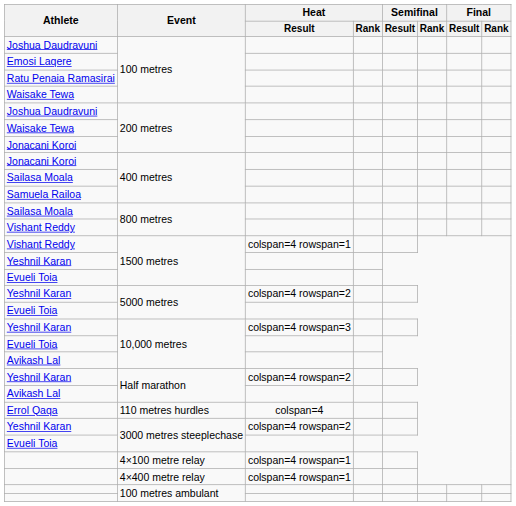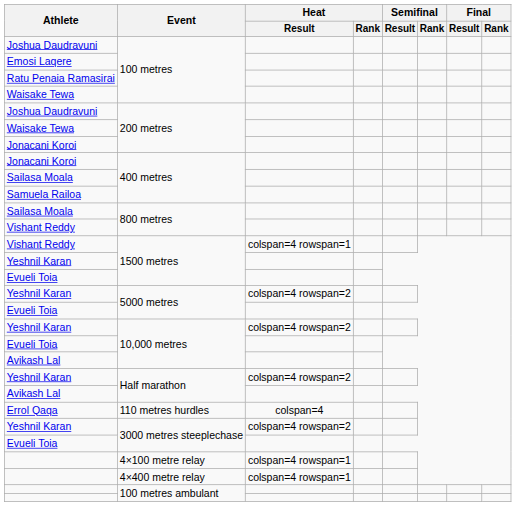Yeshnil Karan / 10,000 metres | Heat / Result: colspan=4 rowspan=3 -> colspan=4 rowspan=2
